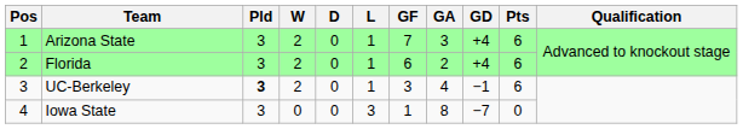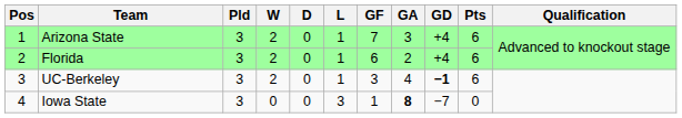UC-Berkeley | Pld: bold -> normal
UC-Berkeley | GD: normal -> bold
Iowa State | GA: normal -> bold
